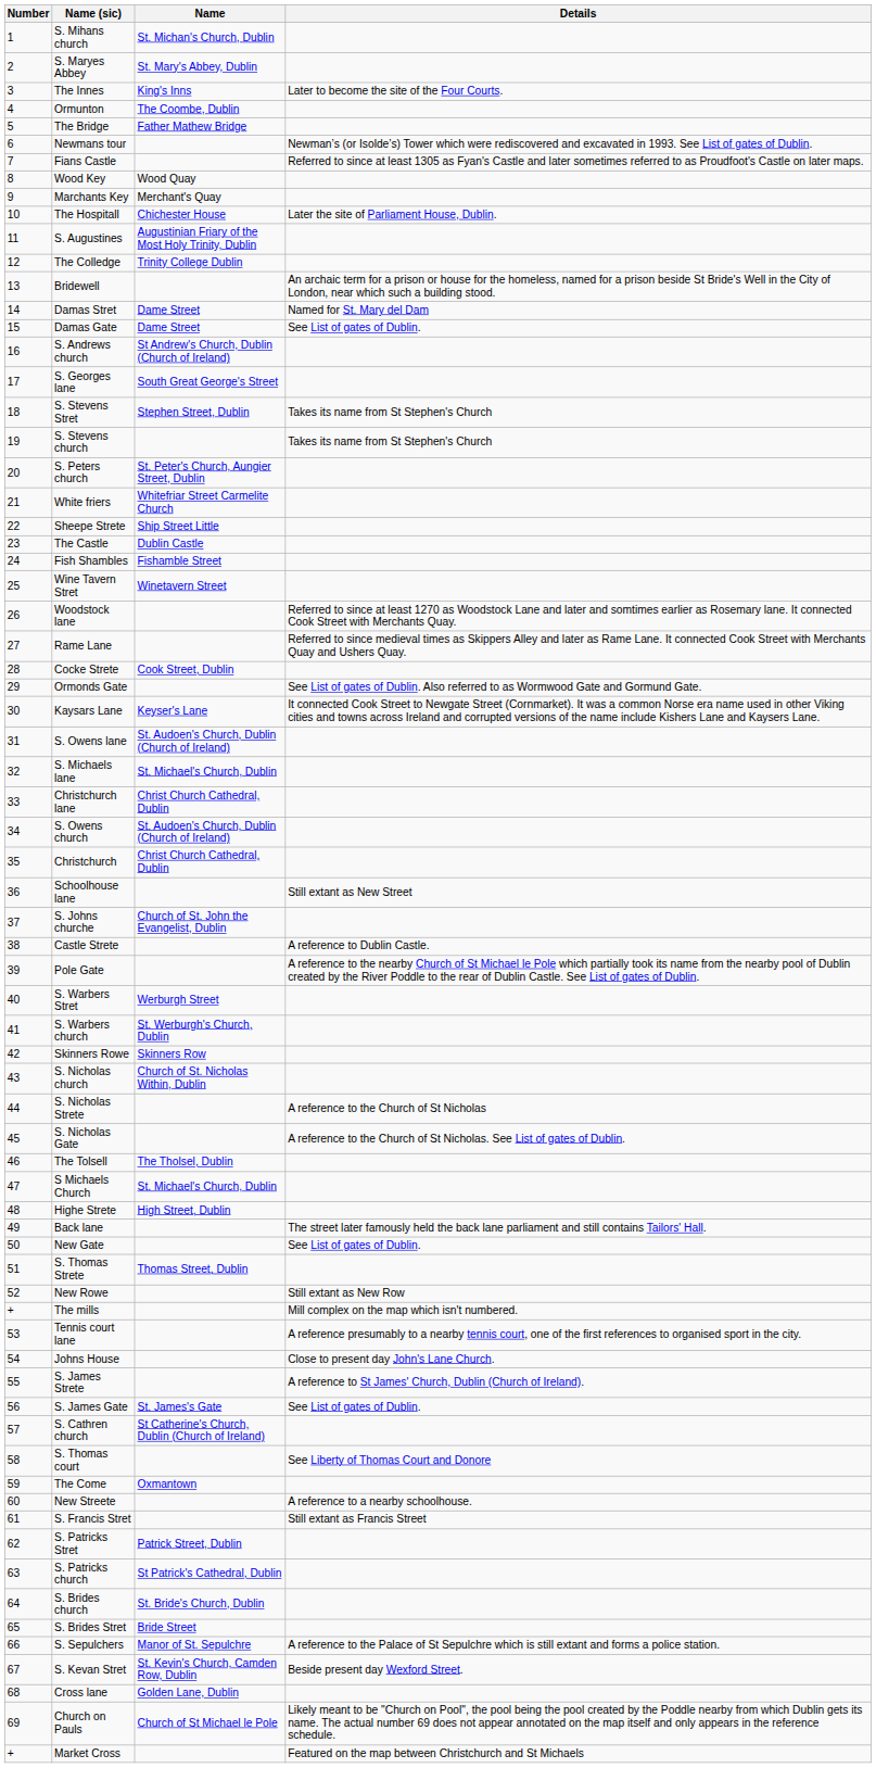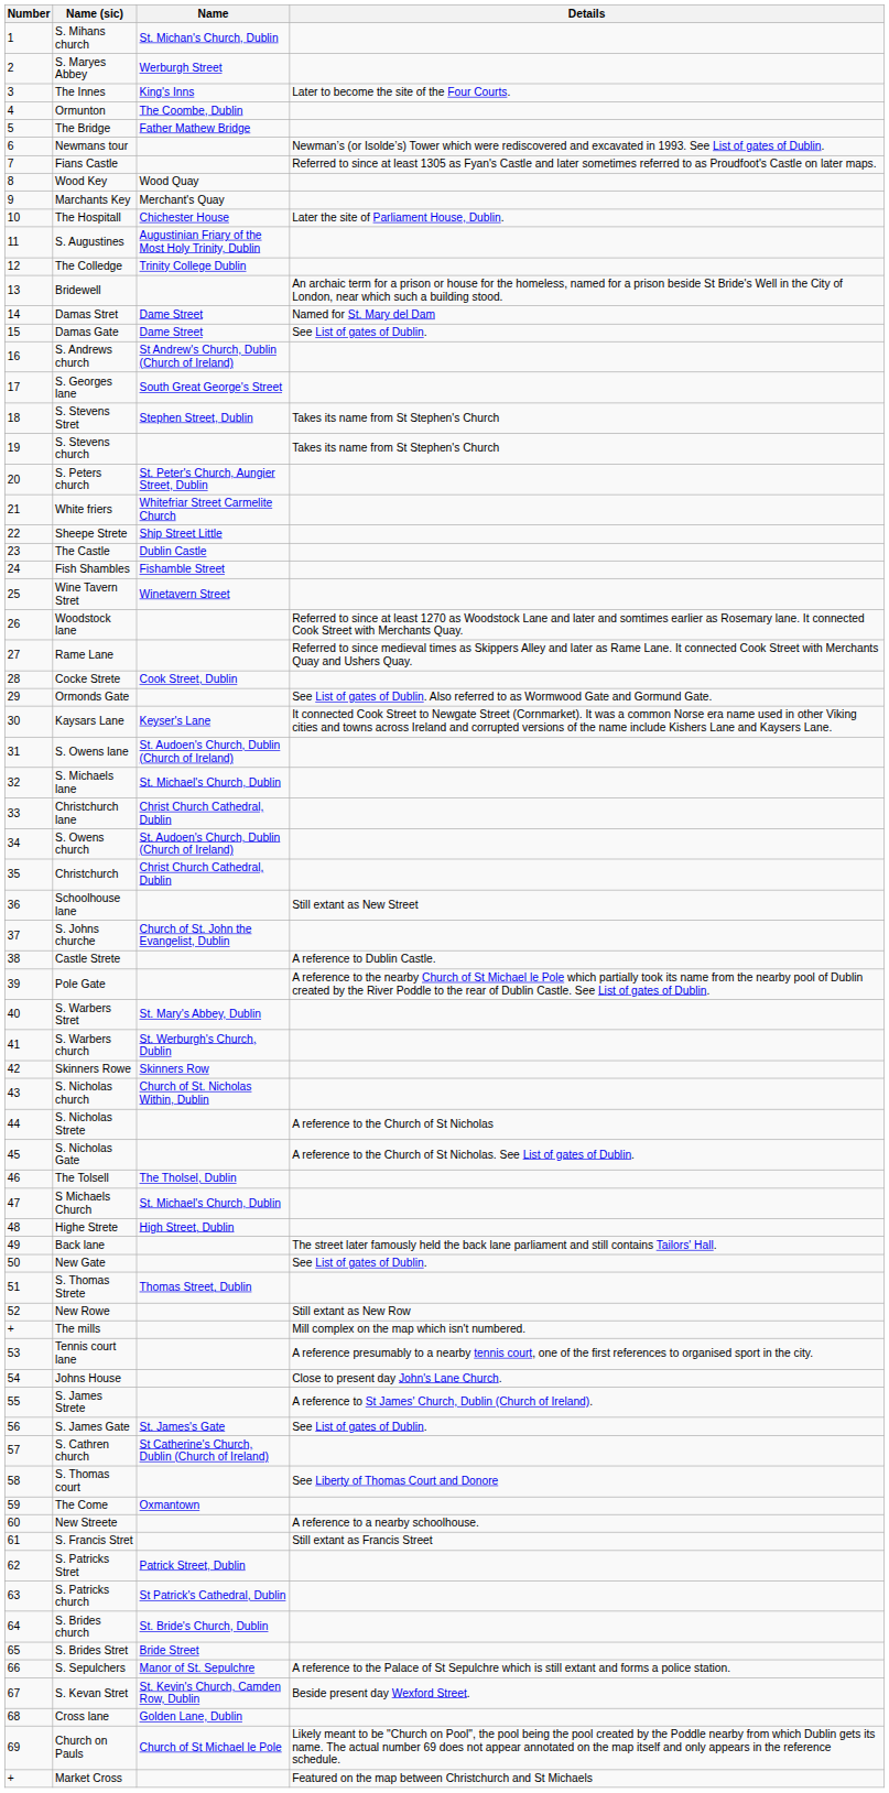S. Maryes Abbey | Name: St. Mary's Abbey, Dublin -> Werburgh Street
S. Warbers Stret | Name: Werburgh Street -> St. Mary's Abbey, Dublin
